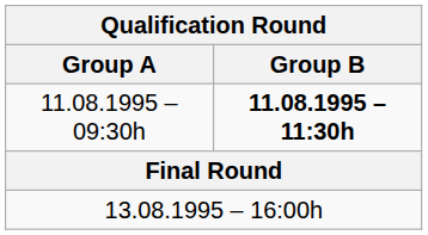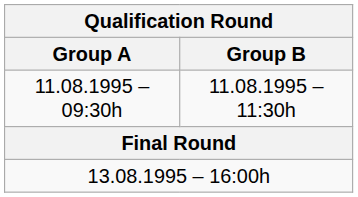11.08.1995 – 09:30h | Group B: bold -> normal
